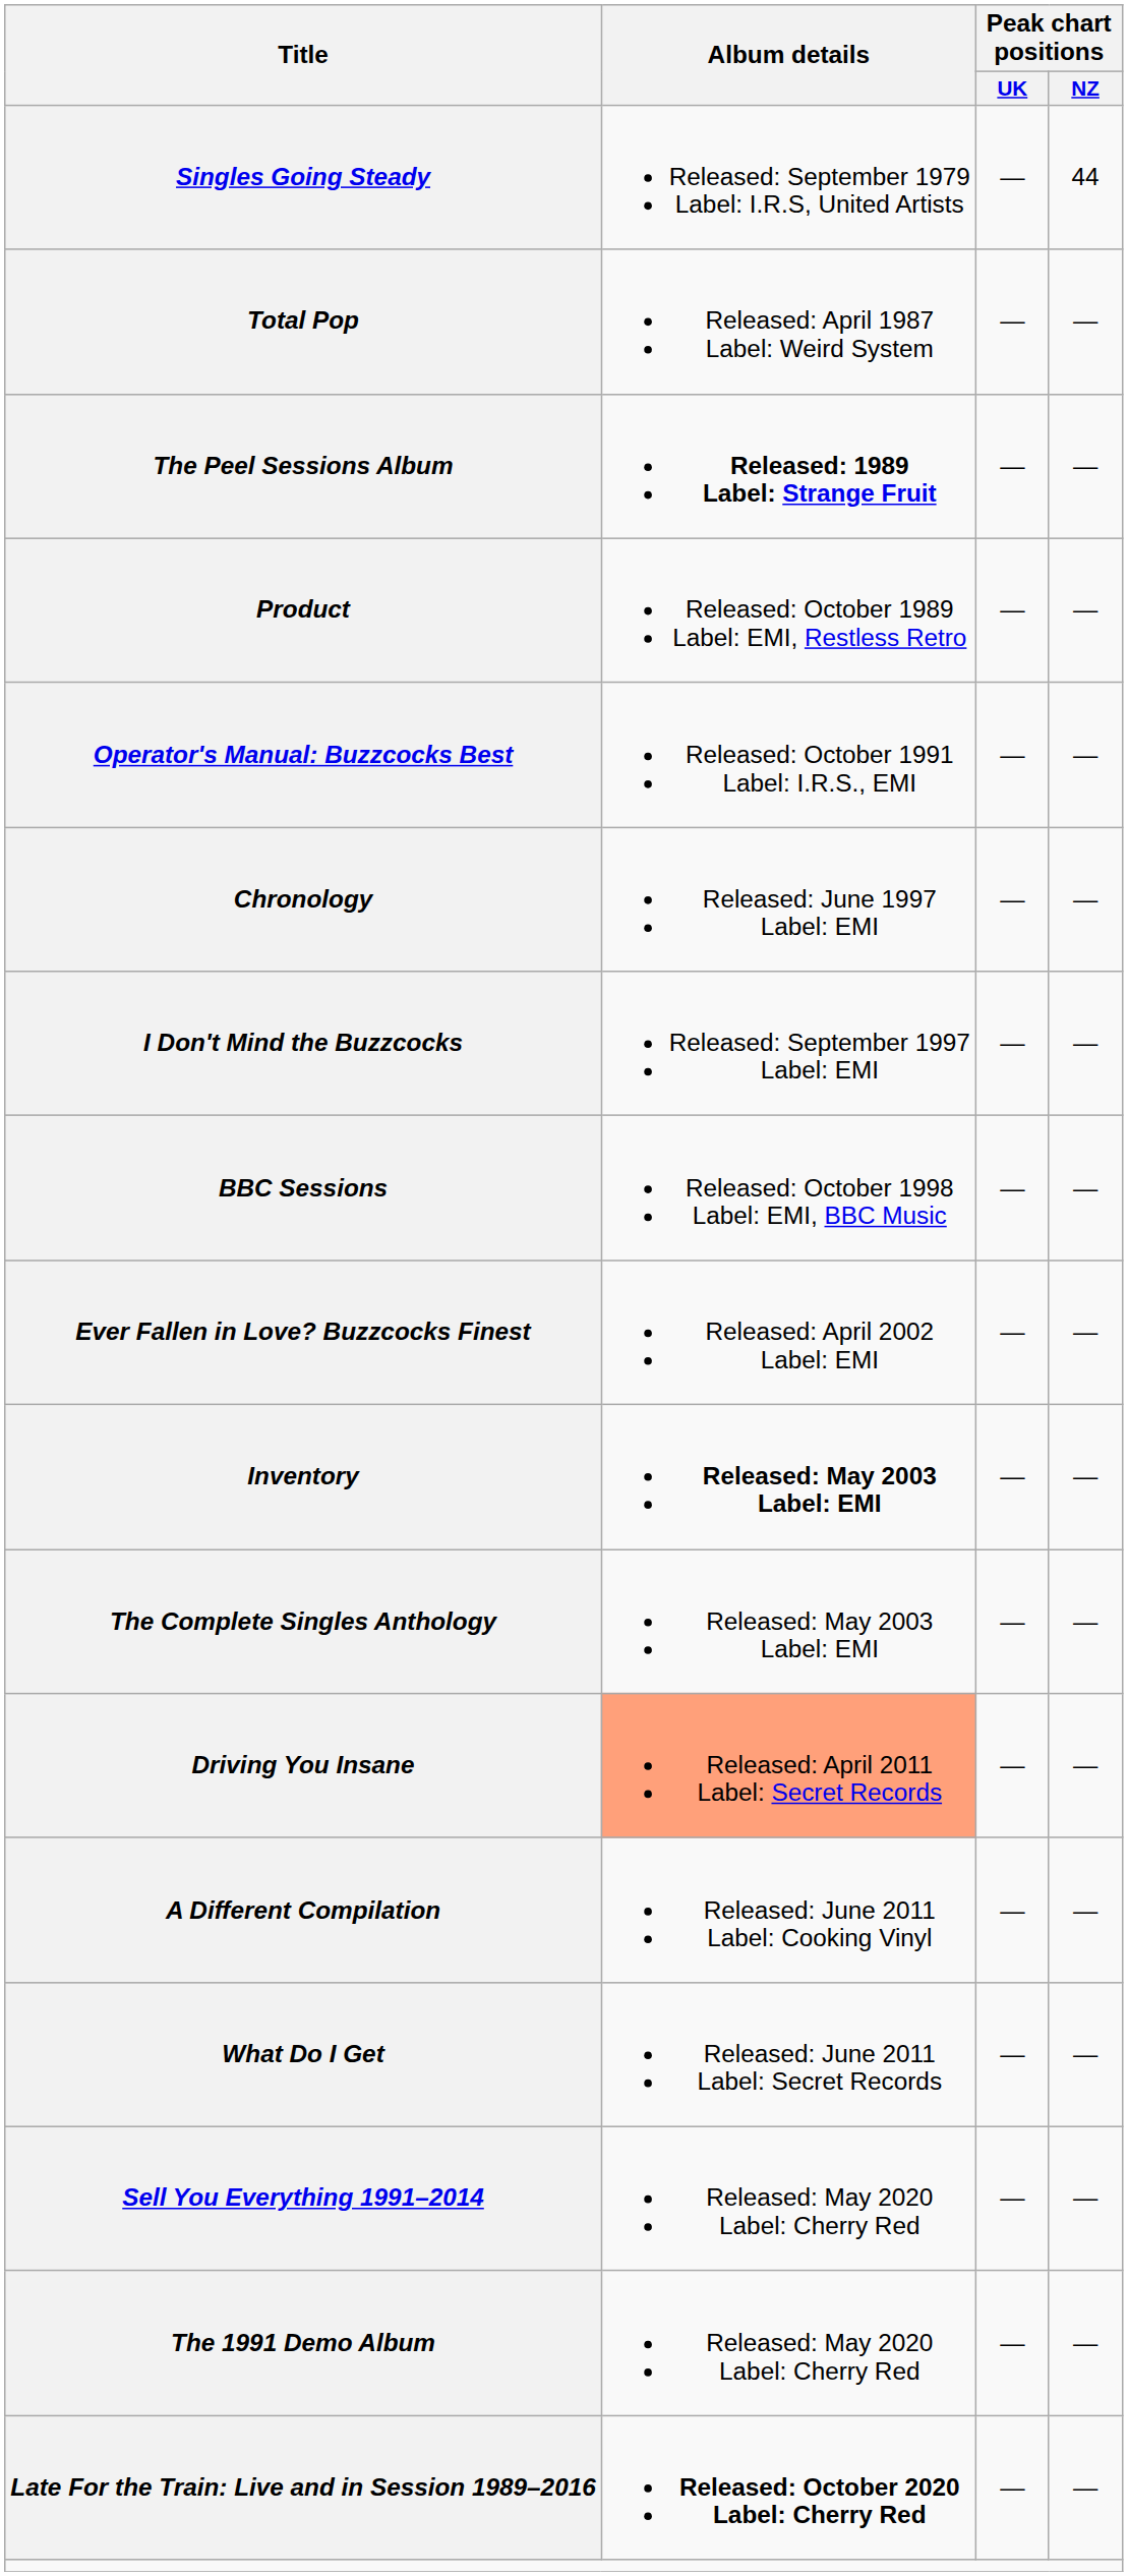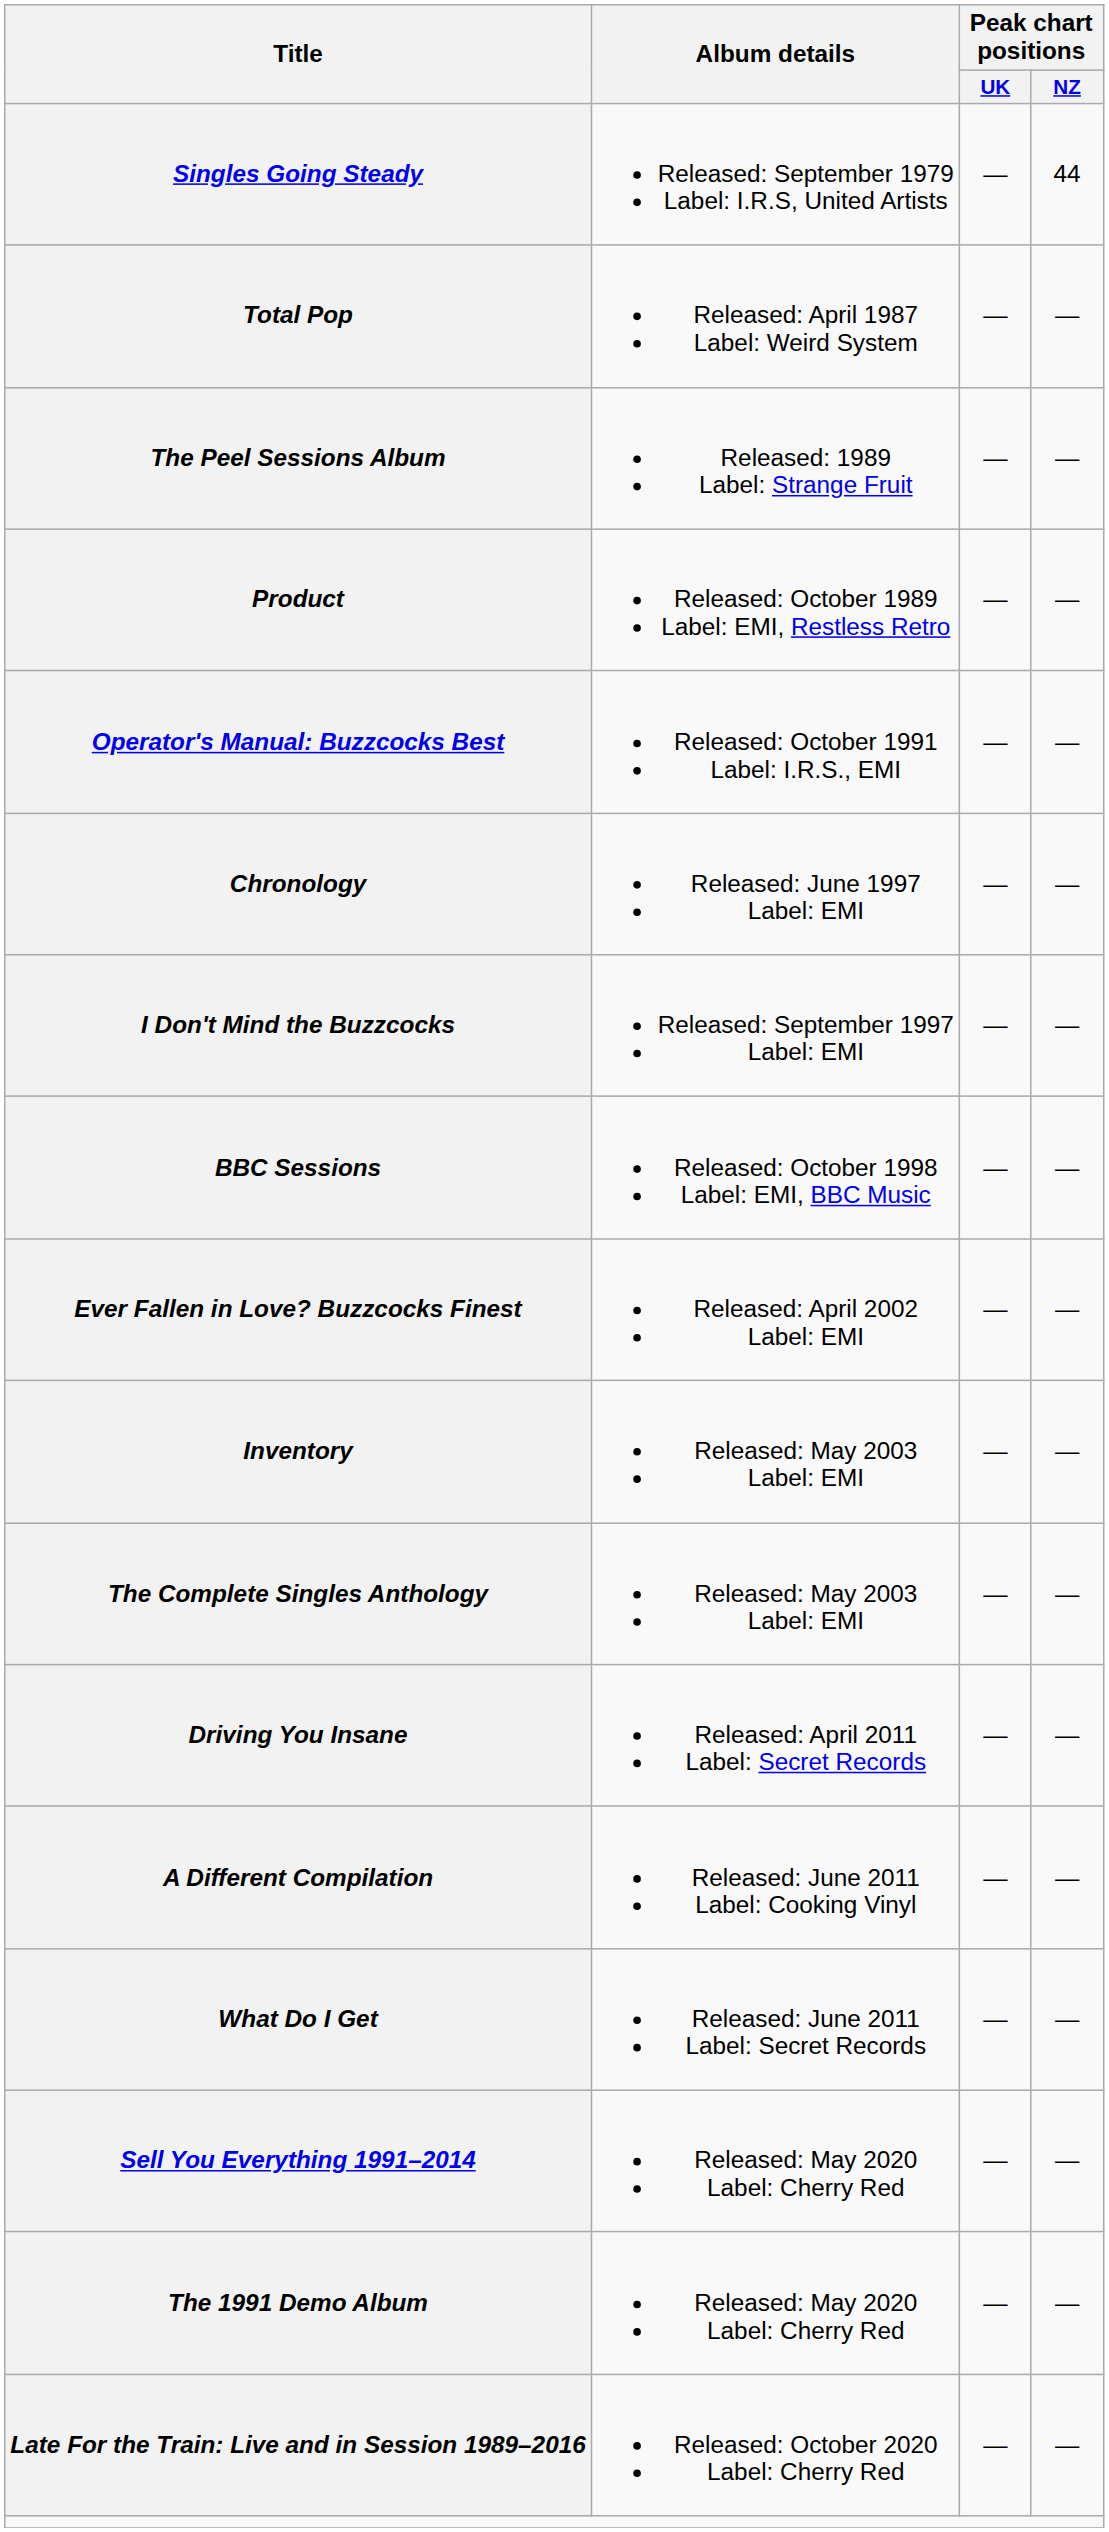The Peel Sessions Album | Album details: bold -> normal
Inventory | Album details: bold -> normal
Driving You Insane | Album details: lightsalmon background -> no background
Late For the Train: Live and in Session 1989–2016 | Album details: bold -> normal
